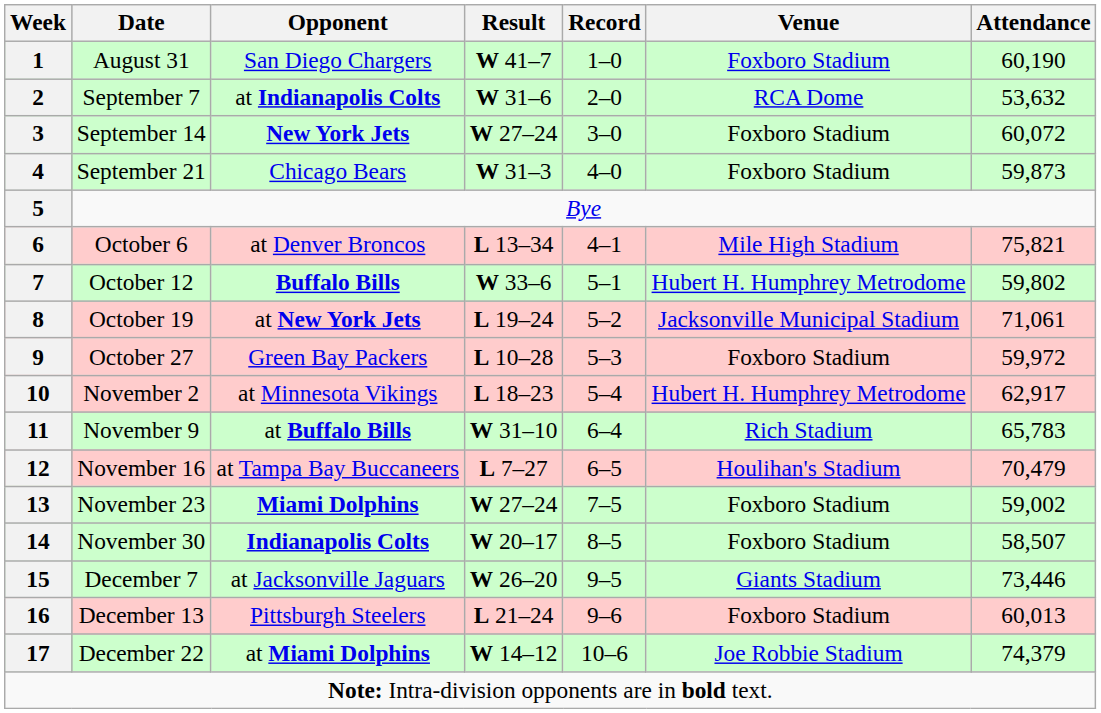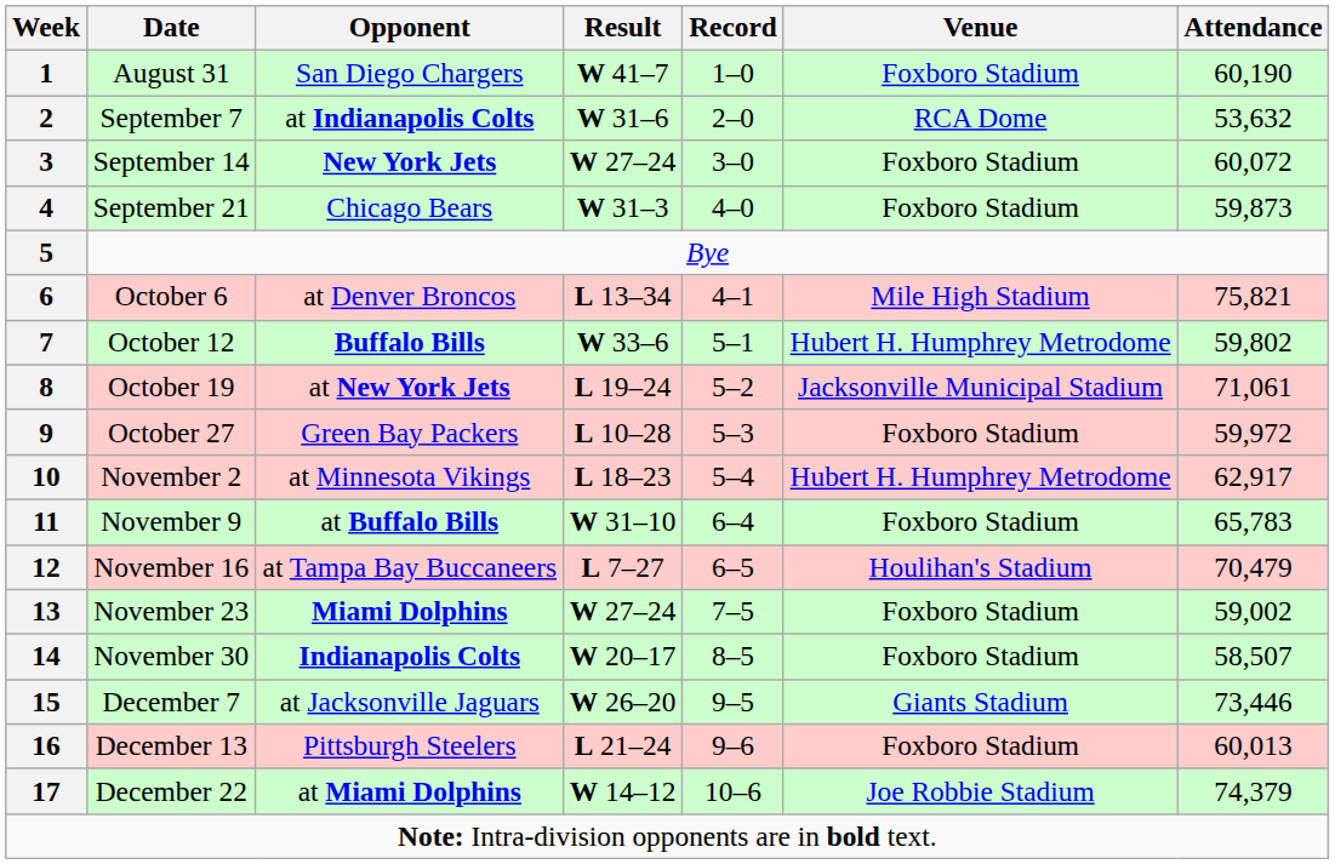11 | Venue: Rich Stadium -> Foxboro Stadium
